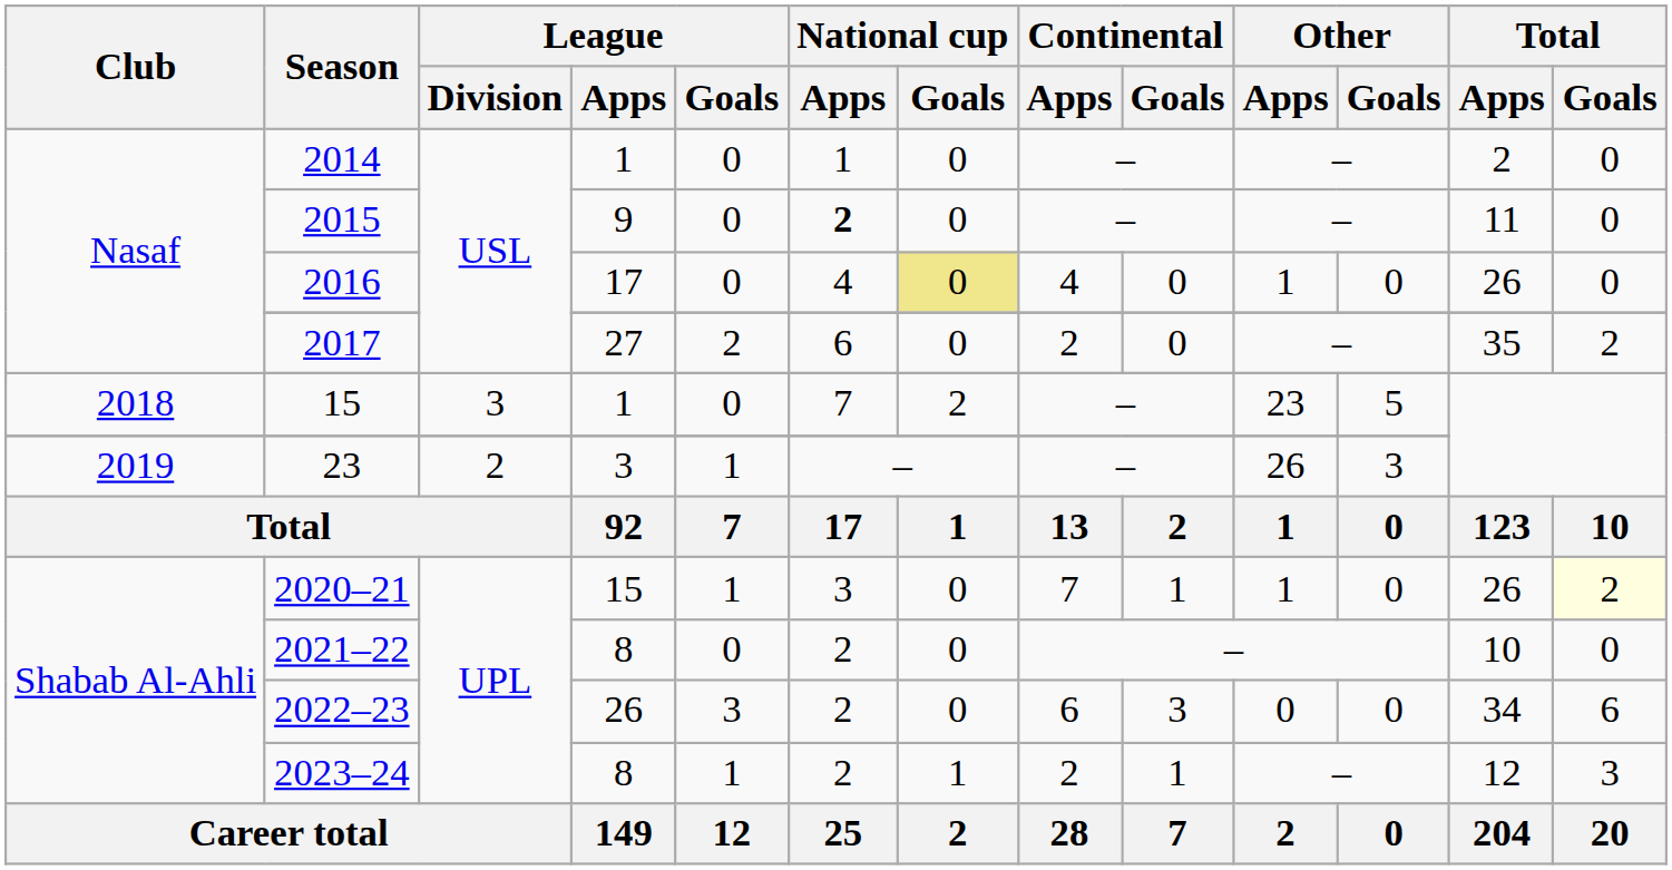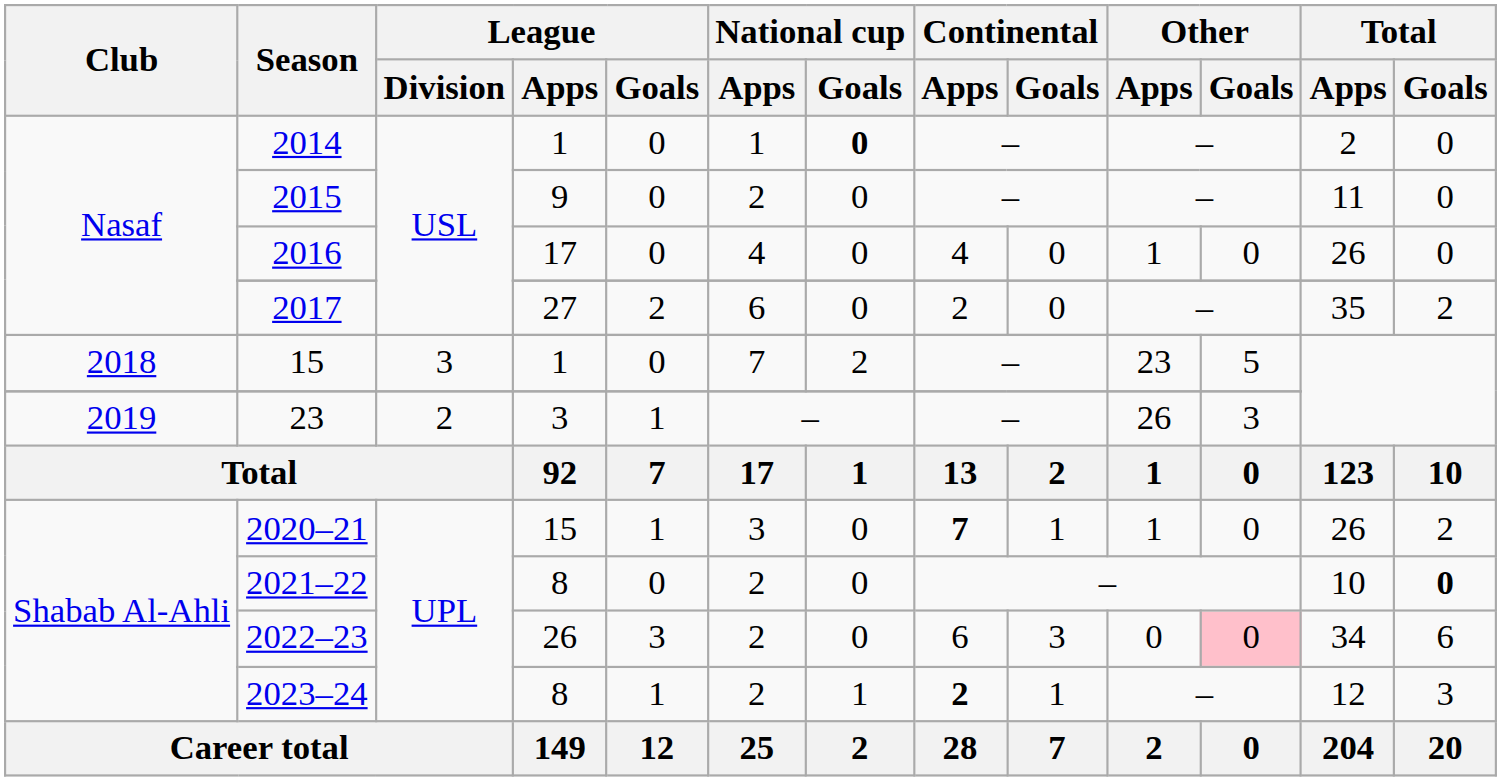2014 | National cup / Goals: normal -> bold
2015 | National cup / Apps: bold -> normal
2016 | National cup / Goals: khaki background -> no background
2020–21 | Continental / Apps: normal -> bold
2020–21 | Total / Goals: lightyellow background -> no background
2021–22 | Total / Goals: normal -> bold
2022–23 | Other / Goals: no background -> pink background
2023–24 | Continental / Apps: normal -> bold
